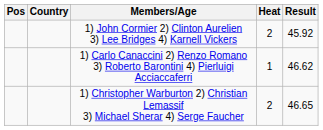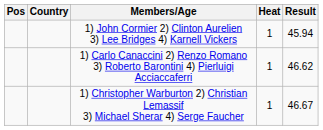row 2 | Heat: 2 -> 1
row 2 | Result: 45.92 -> 45.94
row 4 | Heat: 2 -> 1
row 4 | Result: 46.65 -> 46.67
